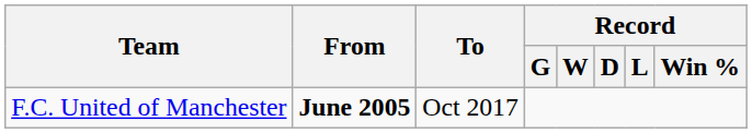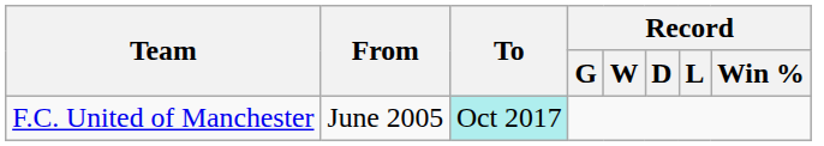F.C. United of Manchester | From: bold -> normal
F.C. United of Manchester | To: no background -> paleturquoise background
